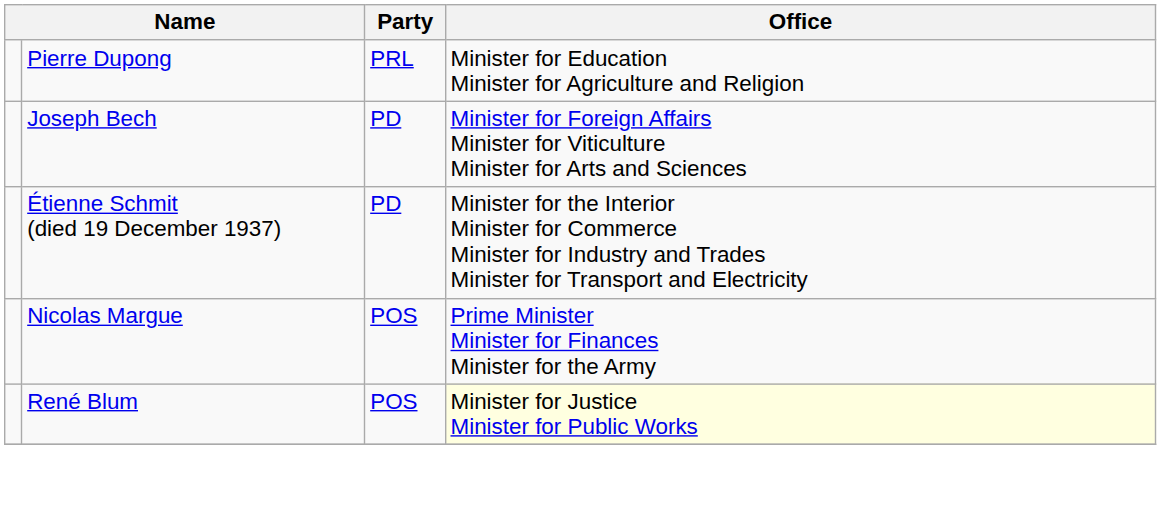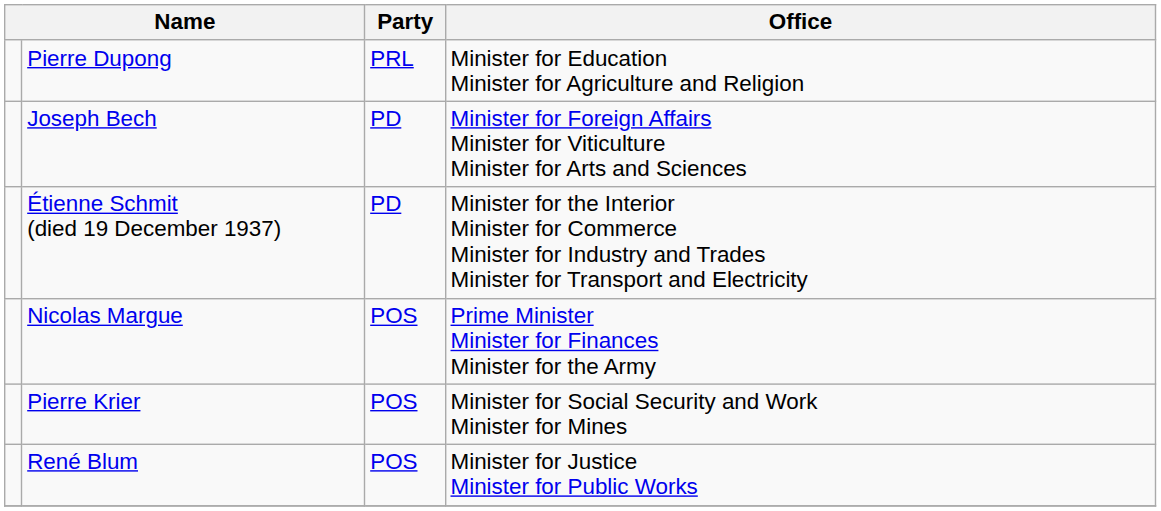+ row: Pierre Krier | POS | Minister for Social Security and Work Minister for Mines
René Blum | Office: lightyellow background -> no background
